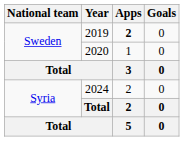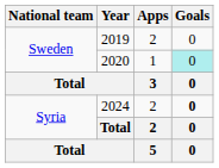2019 | Apps: bold -> normal
2020 | Goals: no background -> paleturquoise background
2024 | Goals: normal -> bold
